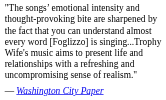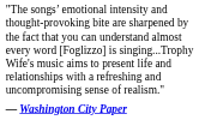row 2 | column 1: normal -> bold
